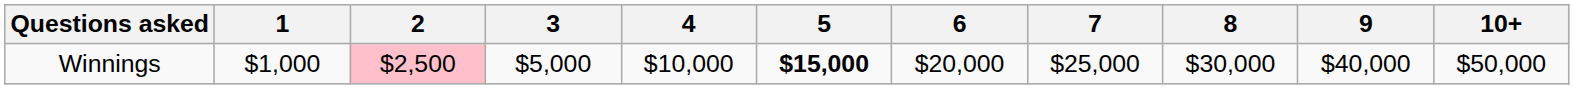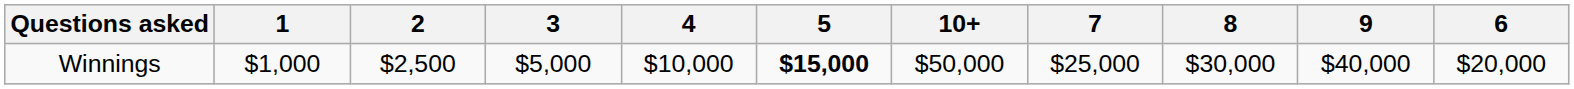columns swapped: 6 <-> 10+
Winnings | 2: pink background -> no background
